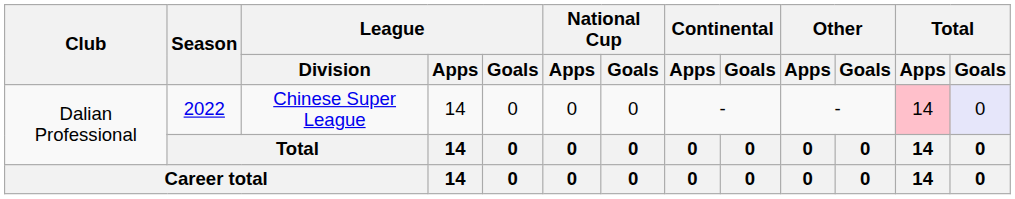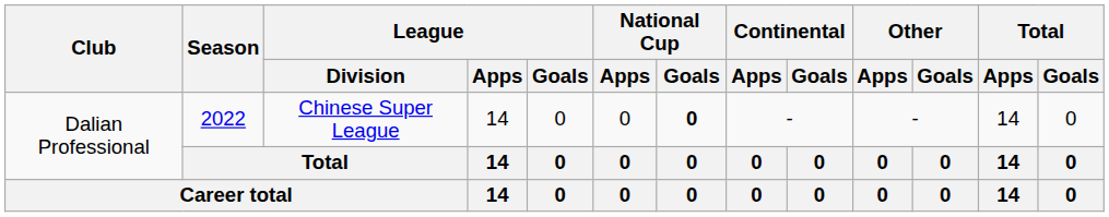Dalian Professional / Chinese Super League | National Cup / Goals: normal -> bold
Dalian Professional / Chinese Super League | Total / Apps: pink background -> no background
Dalian Professional / Chinese Super League | Total / Goals: lavender background -> no background
